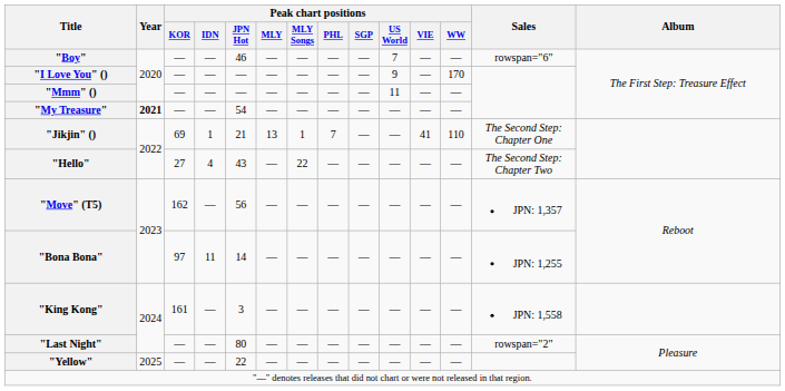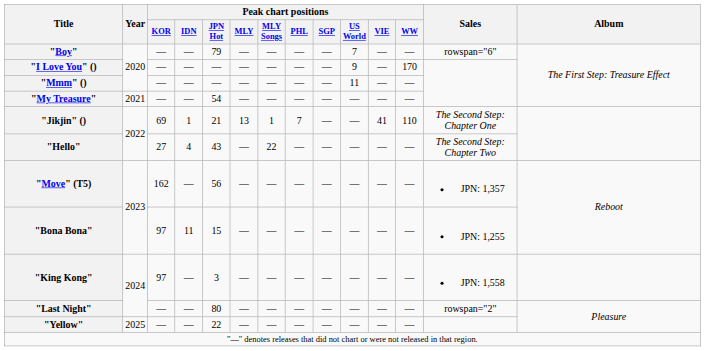"Boy" | Peak chart positions / JPN Hot: 46 -> 79
"My Treasure" | Year: bold -> normal
"Bona Bona" | Peak chart positions / JPN Hot: 14 -> 15
"King Kong" | Peak chart positions / KOR: 161 -> 97
